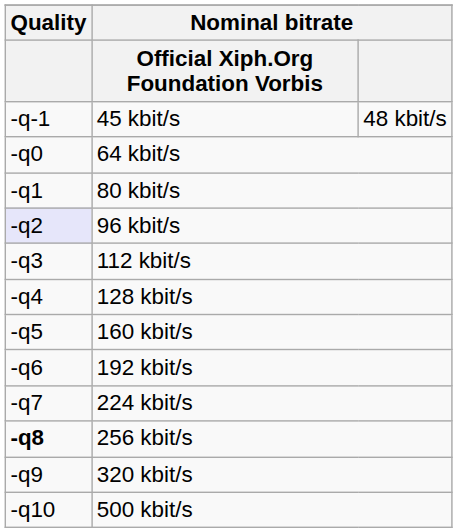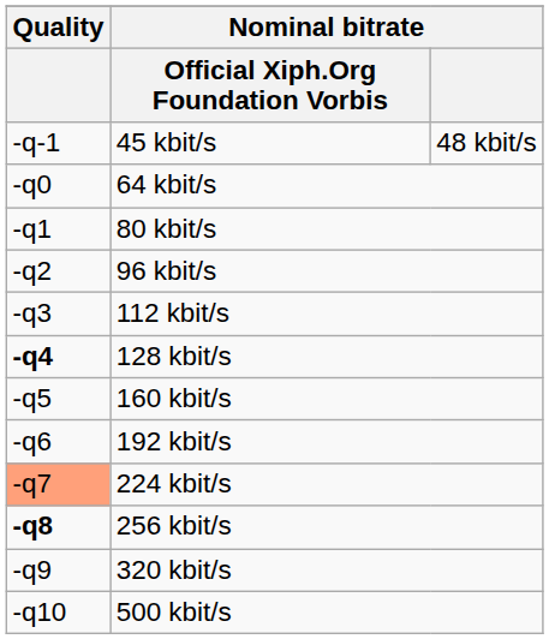96 kbit/s | Quality: lavender background -> no background
128 kbit/s | Quality: normal -> bold
224 kbit/s | Quality: no background -> lightsalmon background
